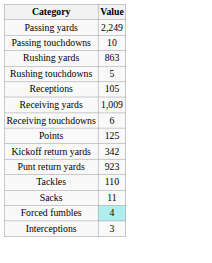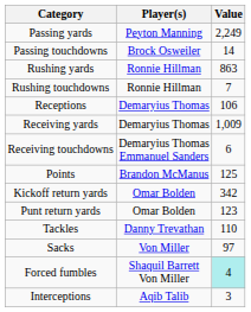+ column: Player(s) | Peyton Manning | Brock Osweiler | Ronnie Hillman | Ronnie Hillman | Demaryius Thomas | Demaryius Thomas | Demaryius Thomas Emmanuel Sanders | Brandon McManus | Omar Bolden | Omar Bolden | Danny Trevathan | Von Miller | Shaquil Barrett Von Miller | Aqib Talib
Passing touchdowns | Value: 10 -> 14
Rushing touchdowns | Value: 5 -> 7
Receptions | Value: 105 -> 106
Punt return yards | Value: 923 -> 123
Sacks | Value: 11 -> 97
